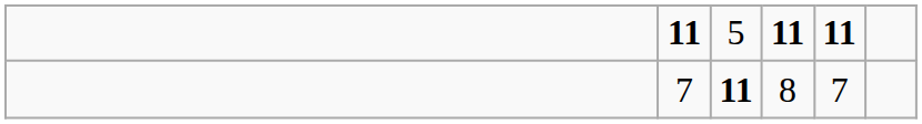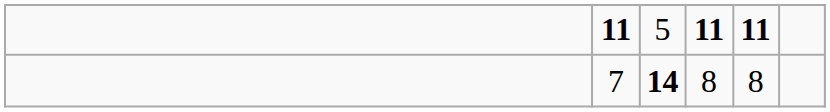row 2 | column 3: 11 -> 14
row 2 | column 5: 7 -> 8
